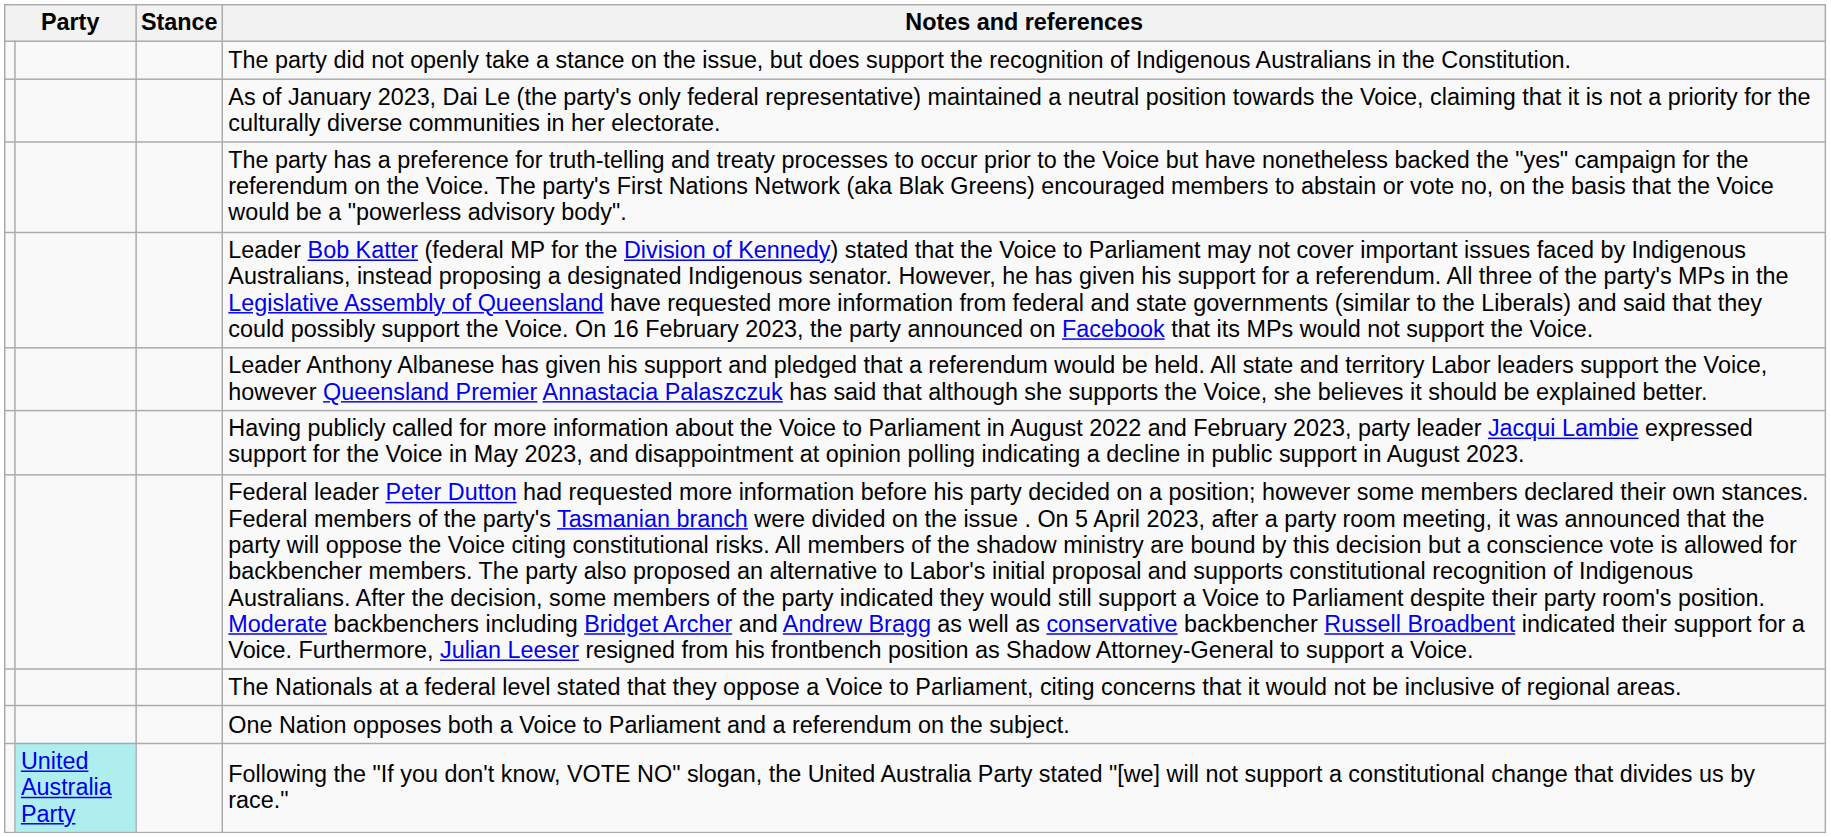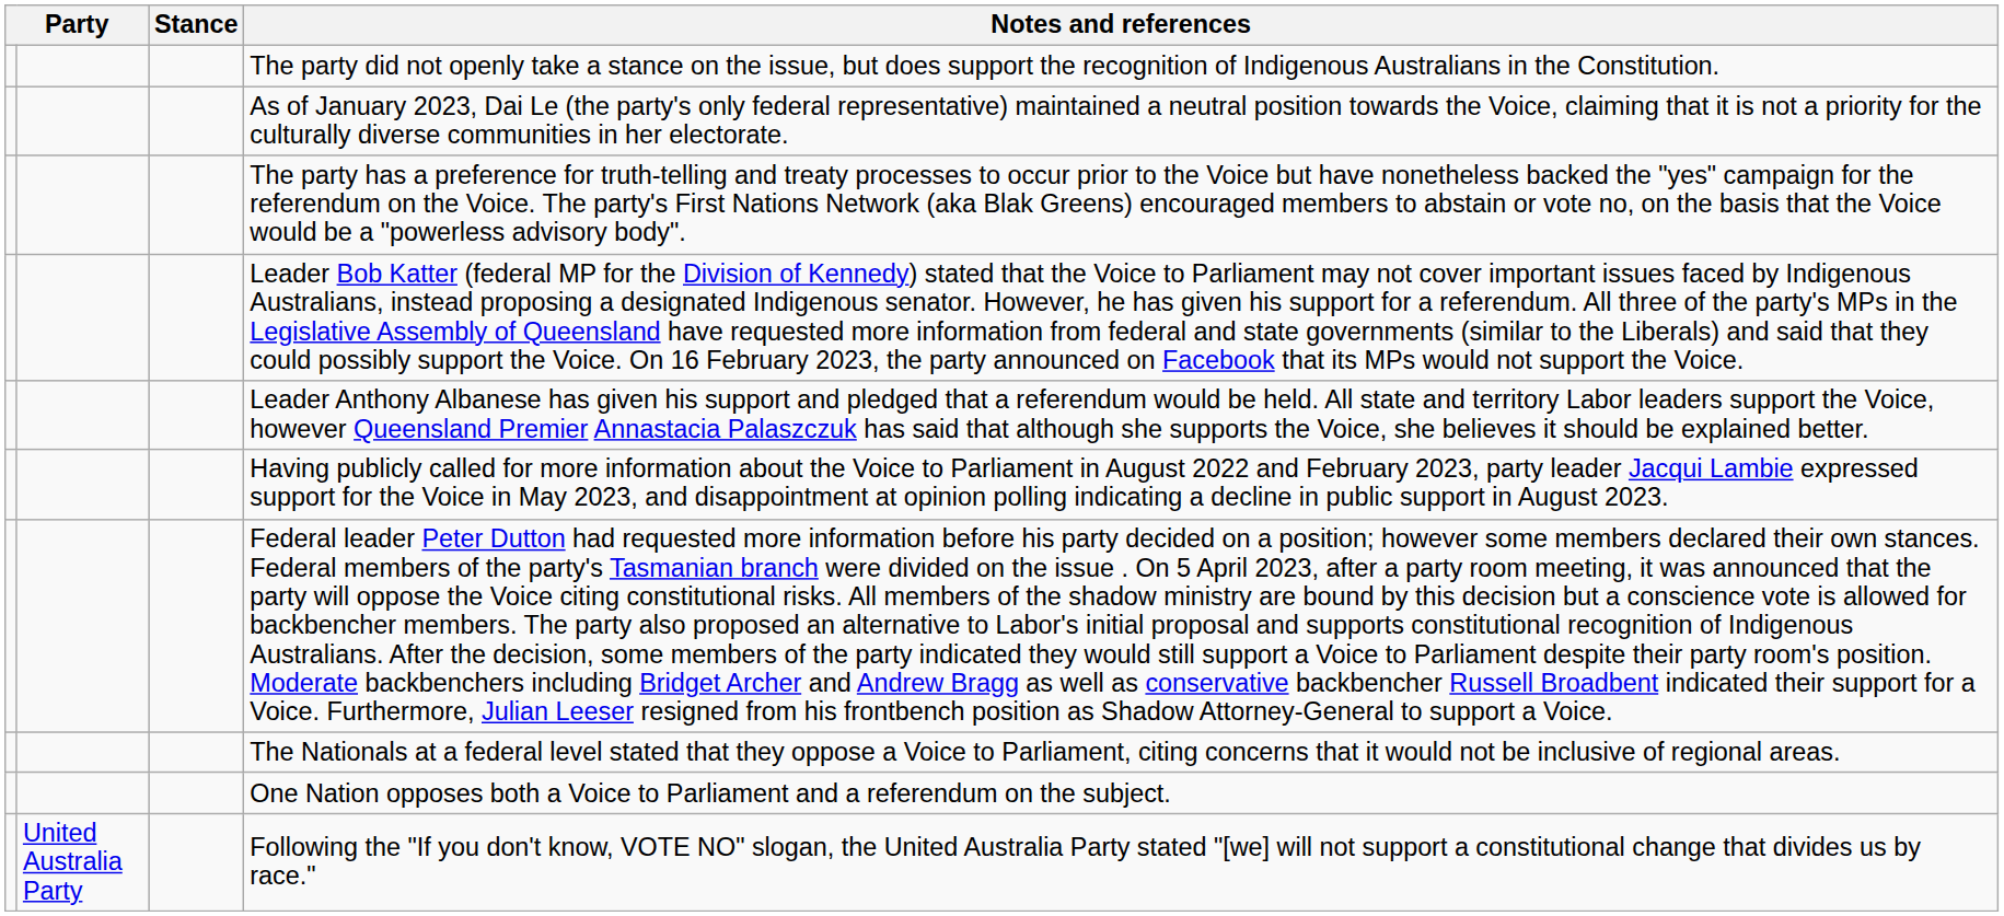row 11 | column 2: paleturquoise background -> no background
